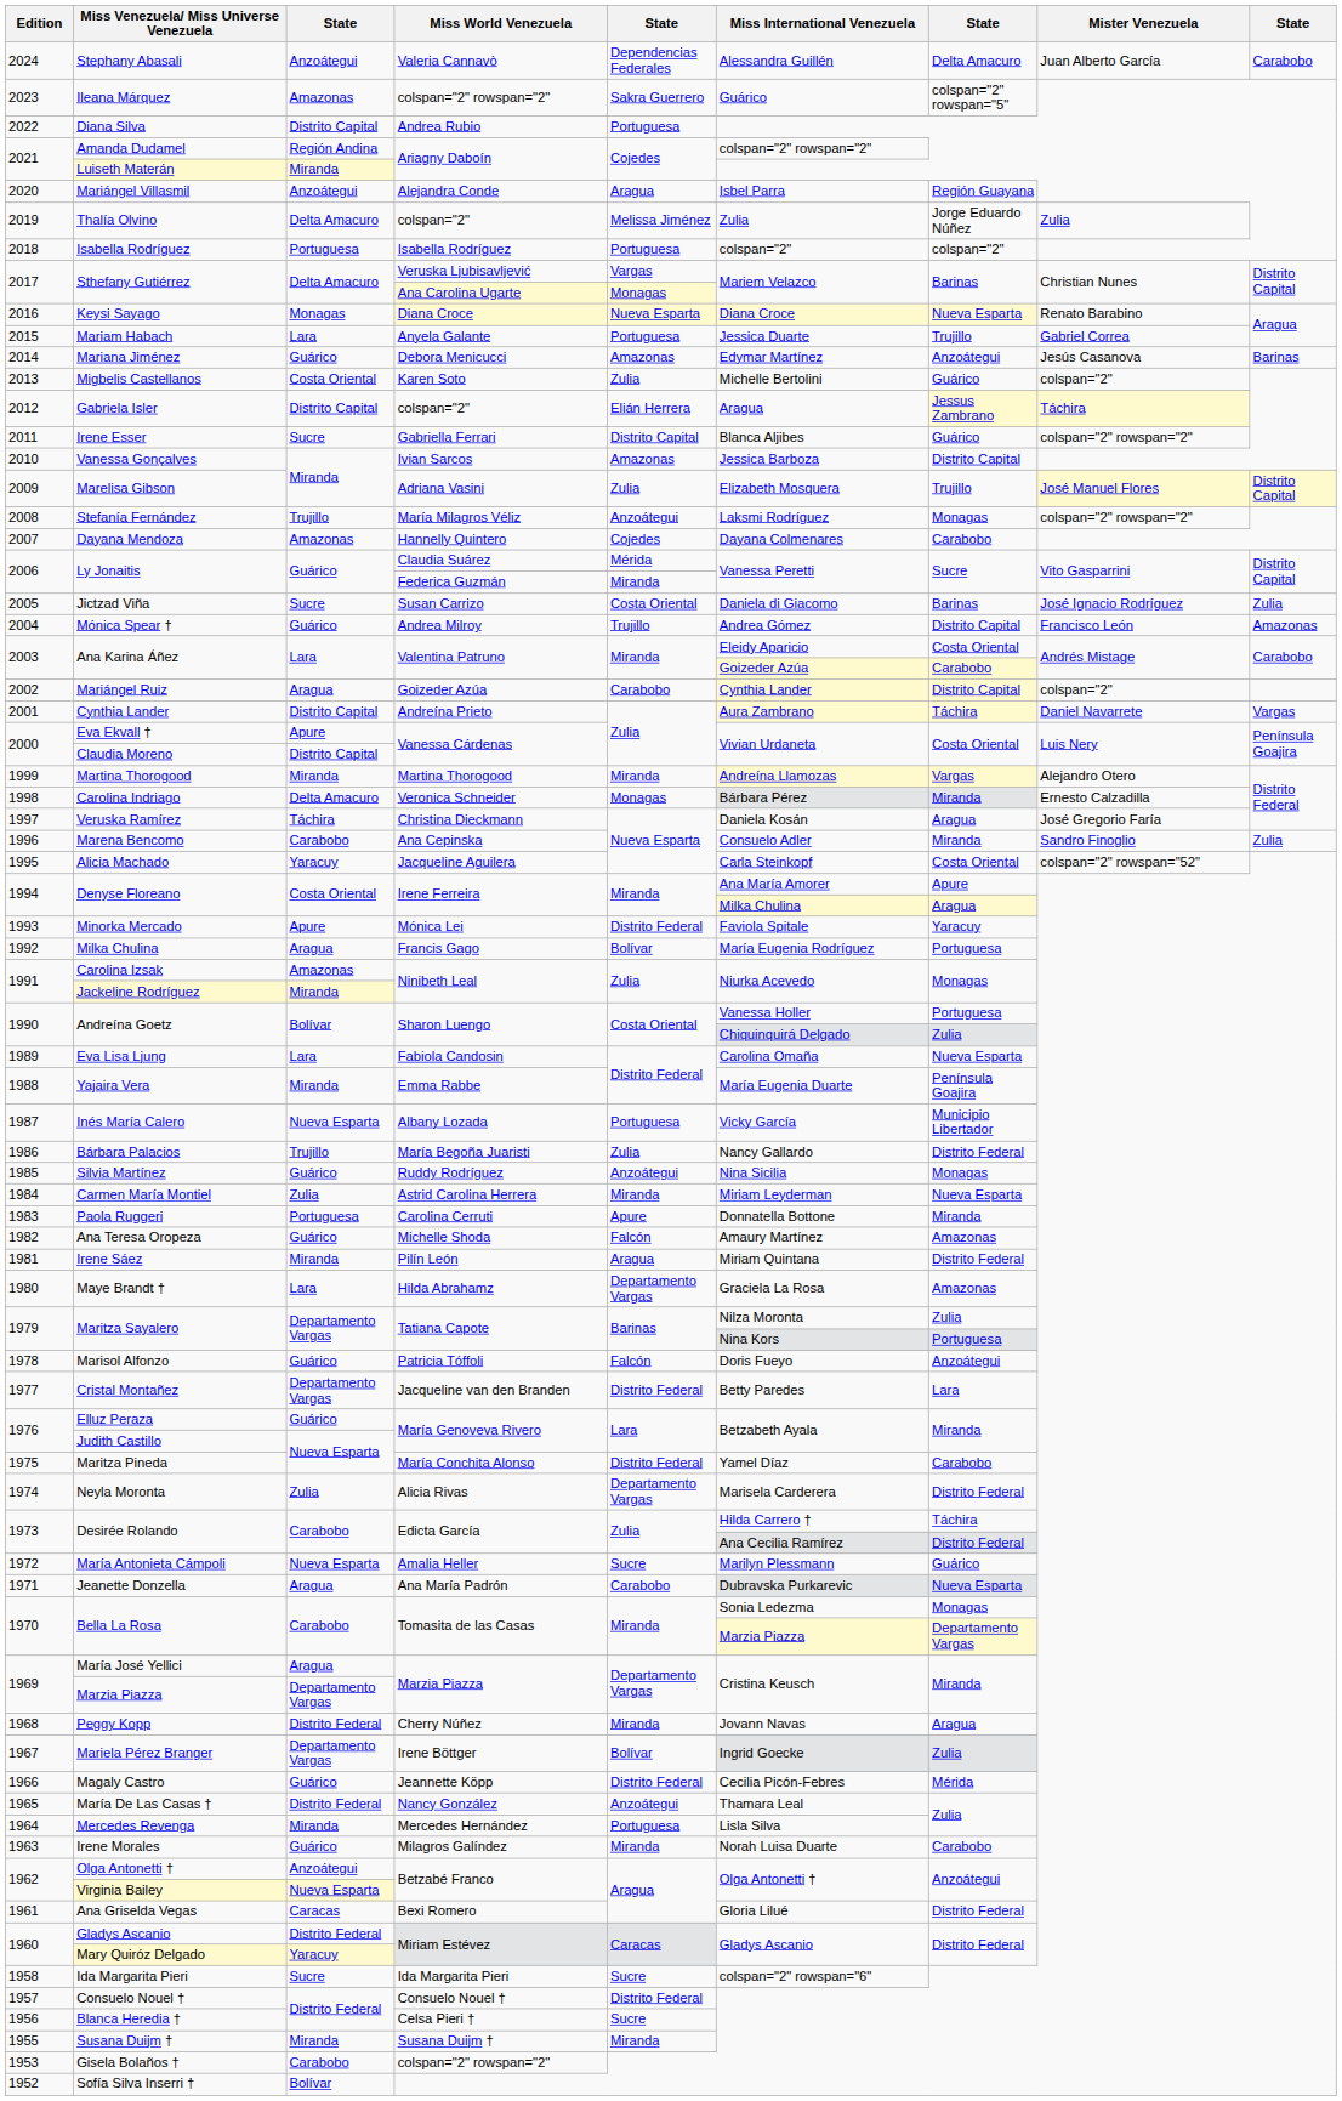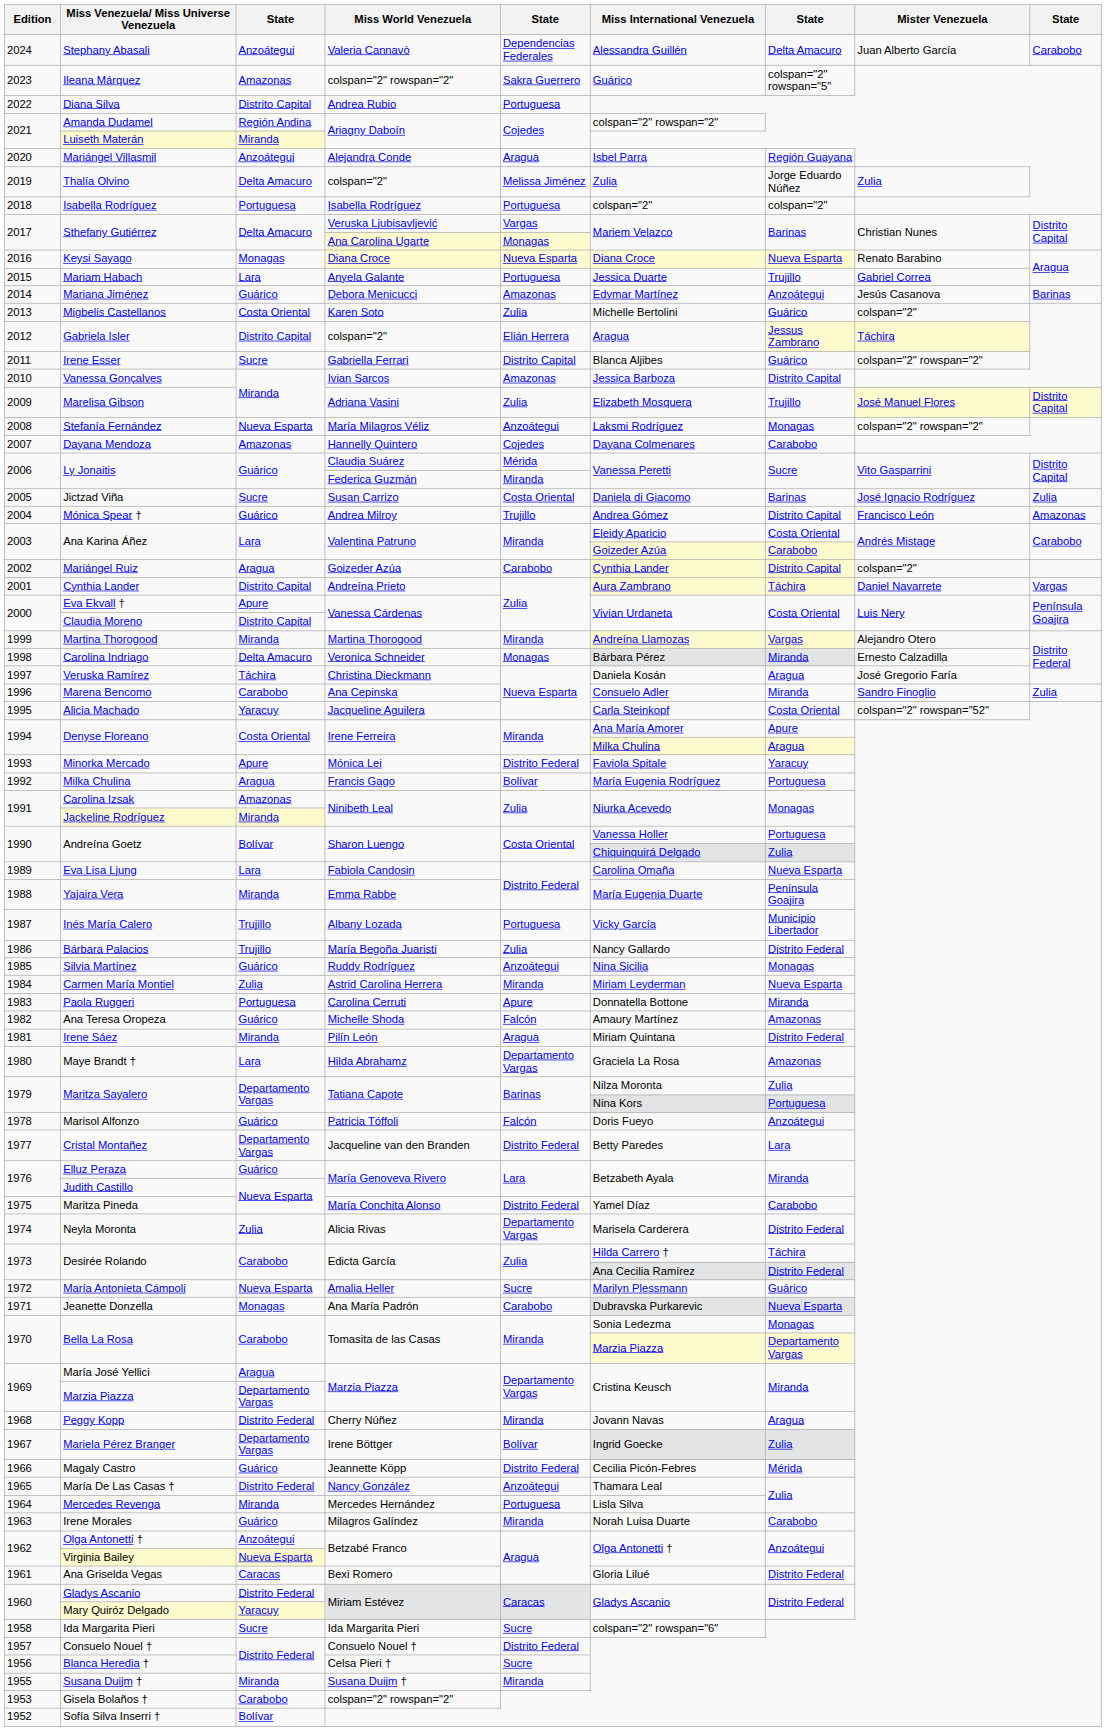Stefanía Fernández | column 3: Trujillo -> Nueva Esparta
Inés María Calero | column 3: Nueva Esparta -> Trujillo
Jeanette Donzella | column 3: Aragua -> Monagas
